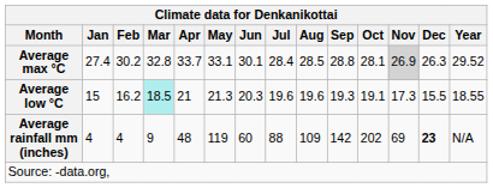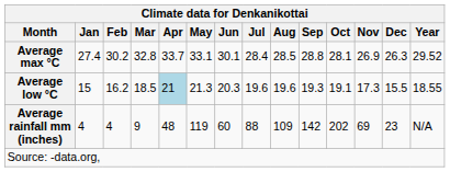Average max °C | Nov: lightgrey background -> no background
Average low °C | Mar: paleturquoise background -> no background
Average low °C | Apr: no background -> lightblue background
Average rainfall mm (inches) | Dec: bold -> normal
